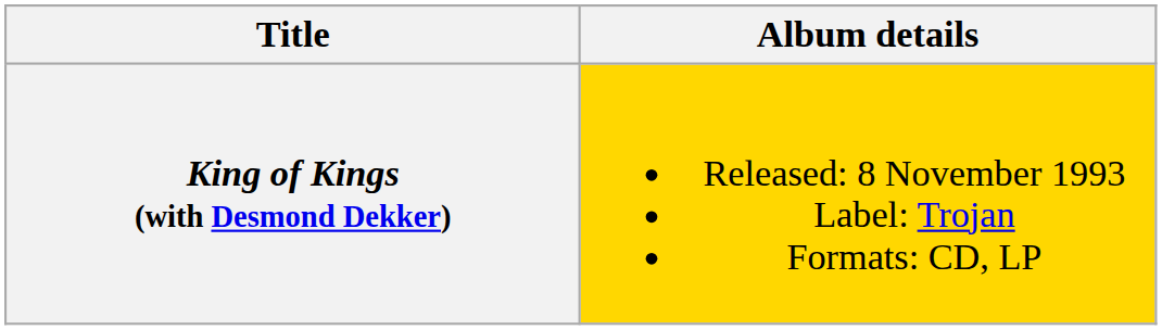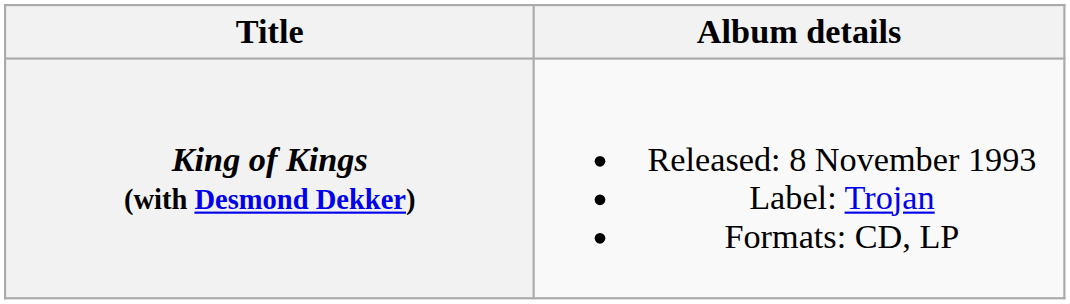King of Kings (with Desmond Dekker) | Album details: gold background -> no background
